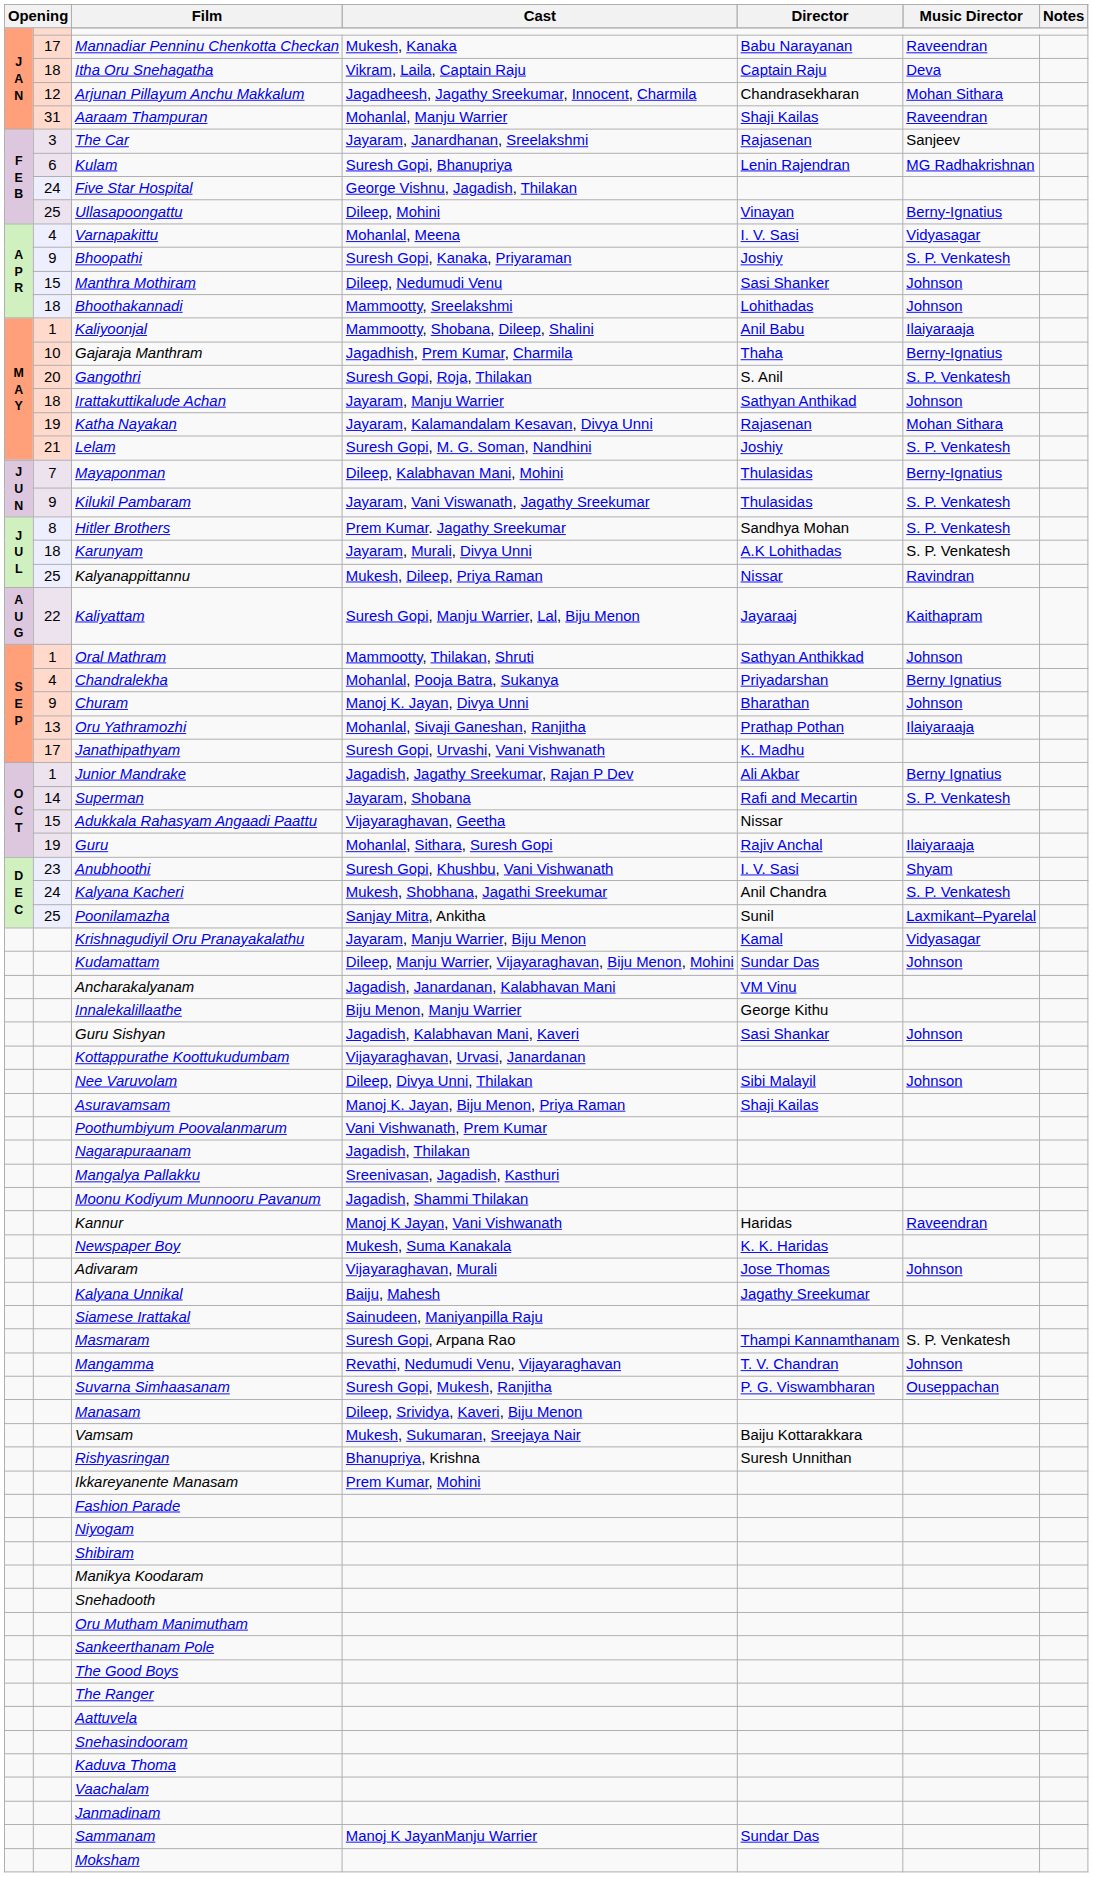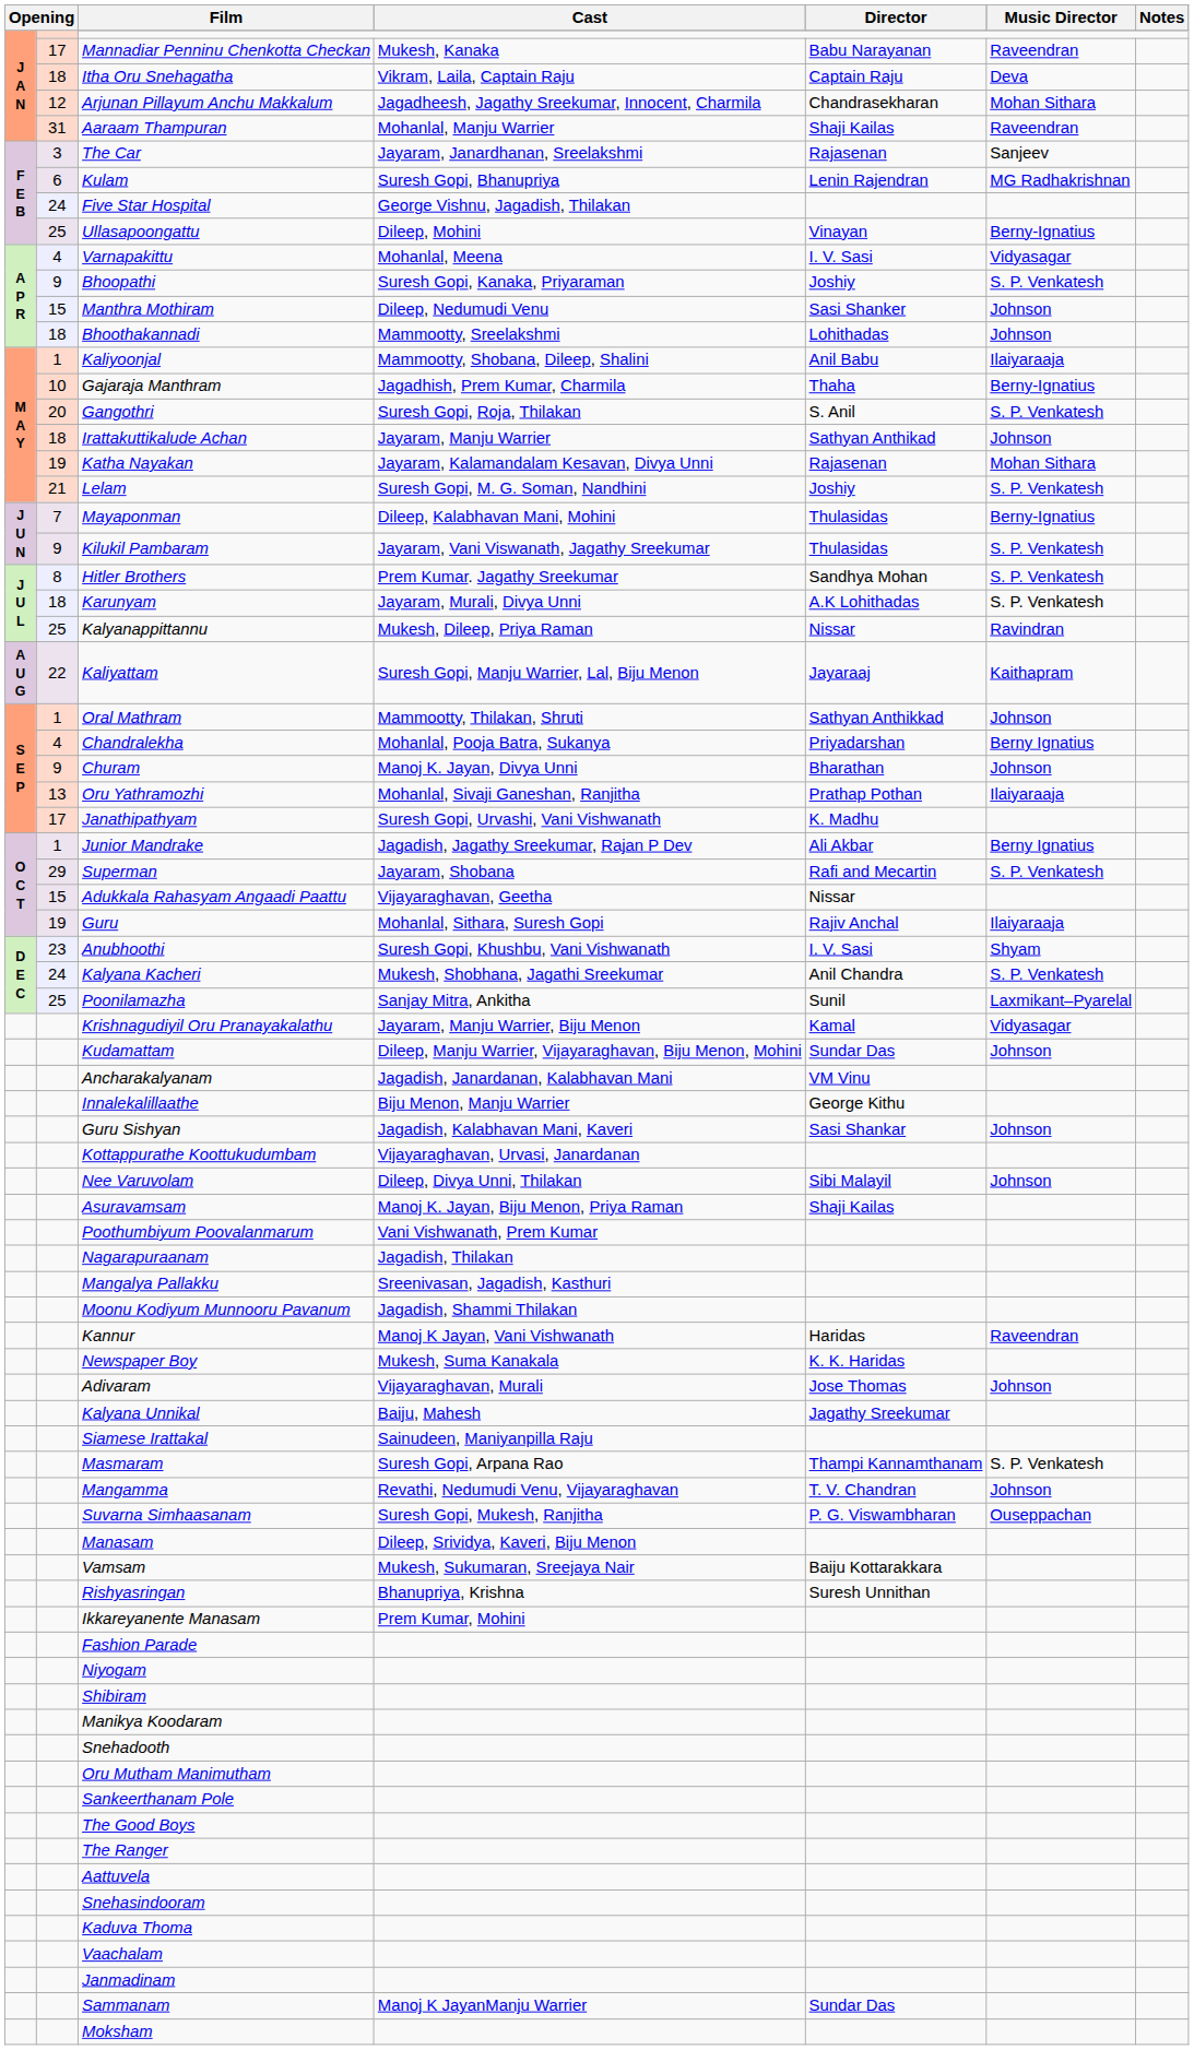Superman | column 2: 14 -> 29
